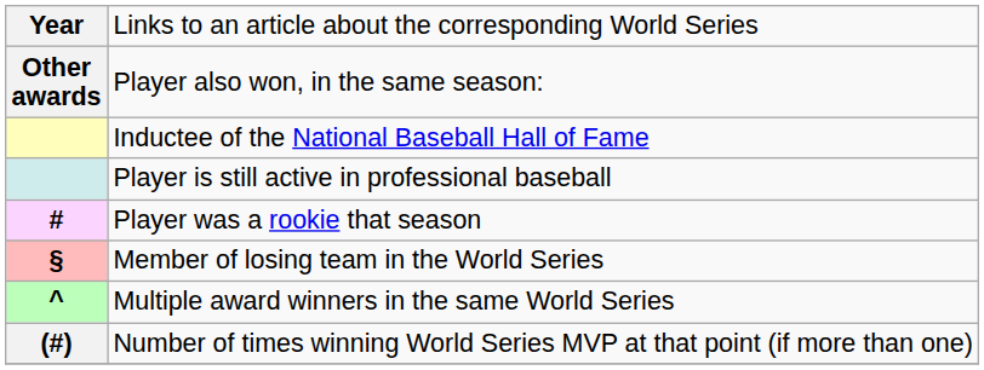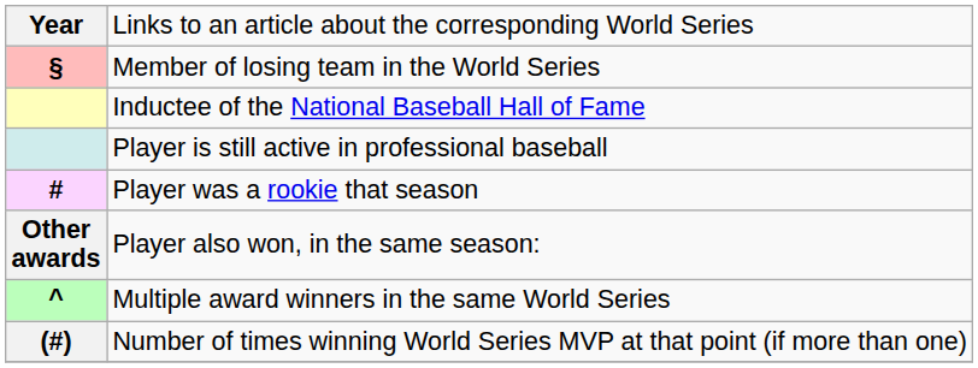rows swapped: Player also won, in the same season: <-> Member of losing team in the World Series
